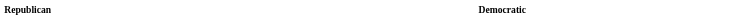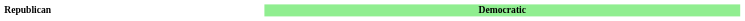Republican | column 2: no background -> lightgreen background
